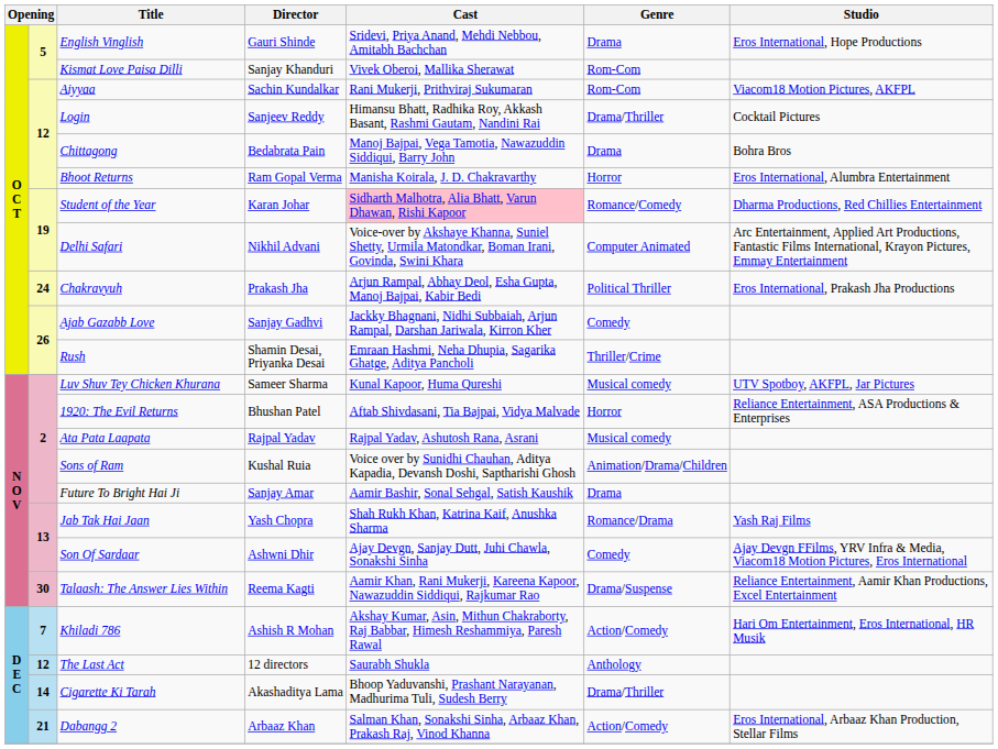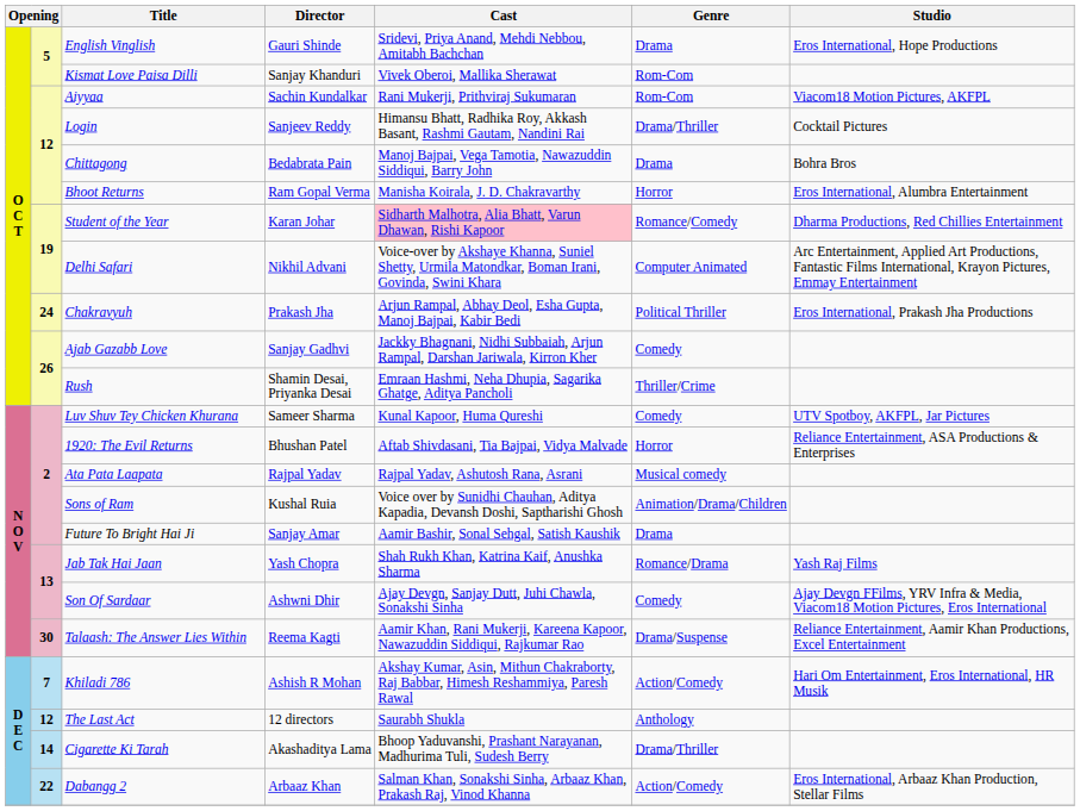Luv Shuv Tey Chicken Khurana | Genre: Musical comedy -> Comedy
Dabangg 2 | column 2: 21 -> 22
